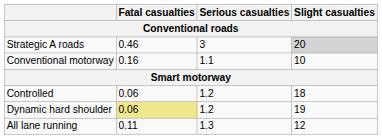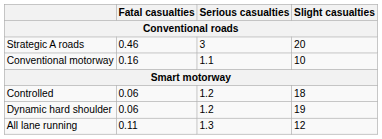Strategic A roads | Slight casualties: lightgrey background -> no background
Dynamic hard shoulder | Fatal casualties: khaki background -> no background
